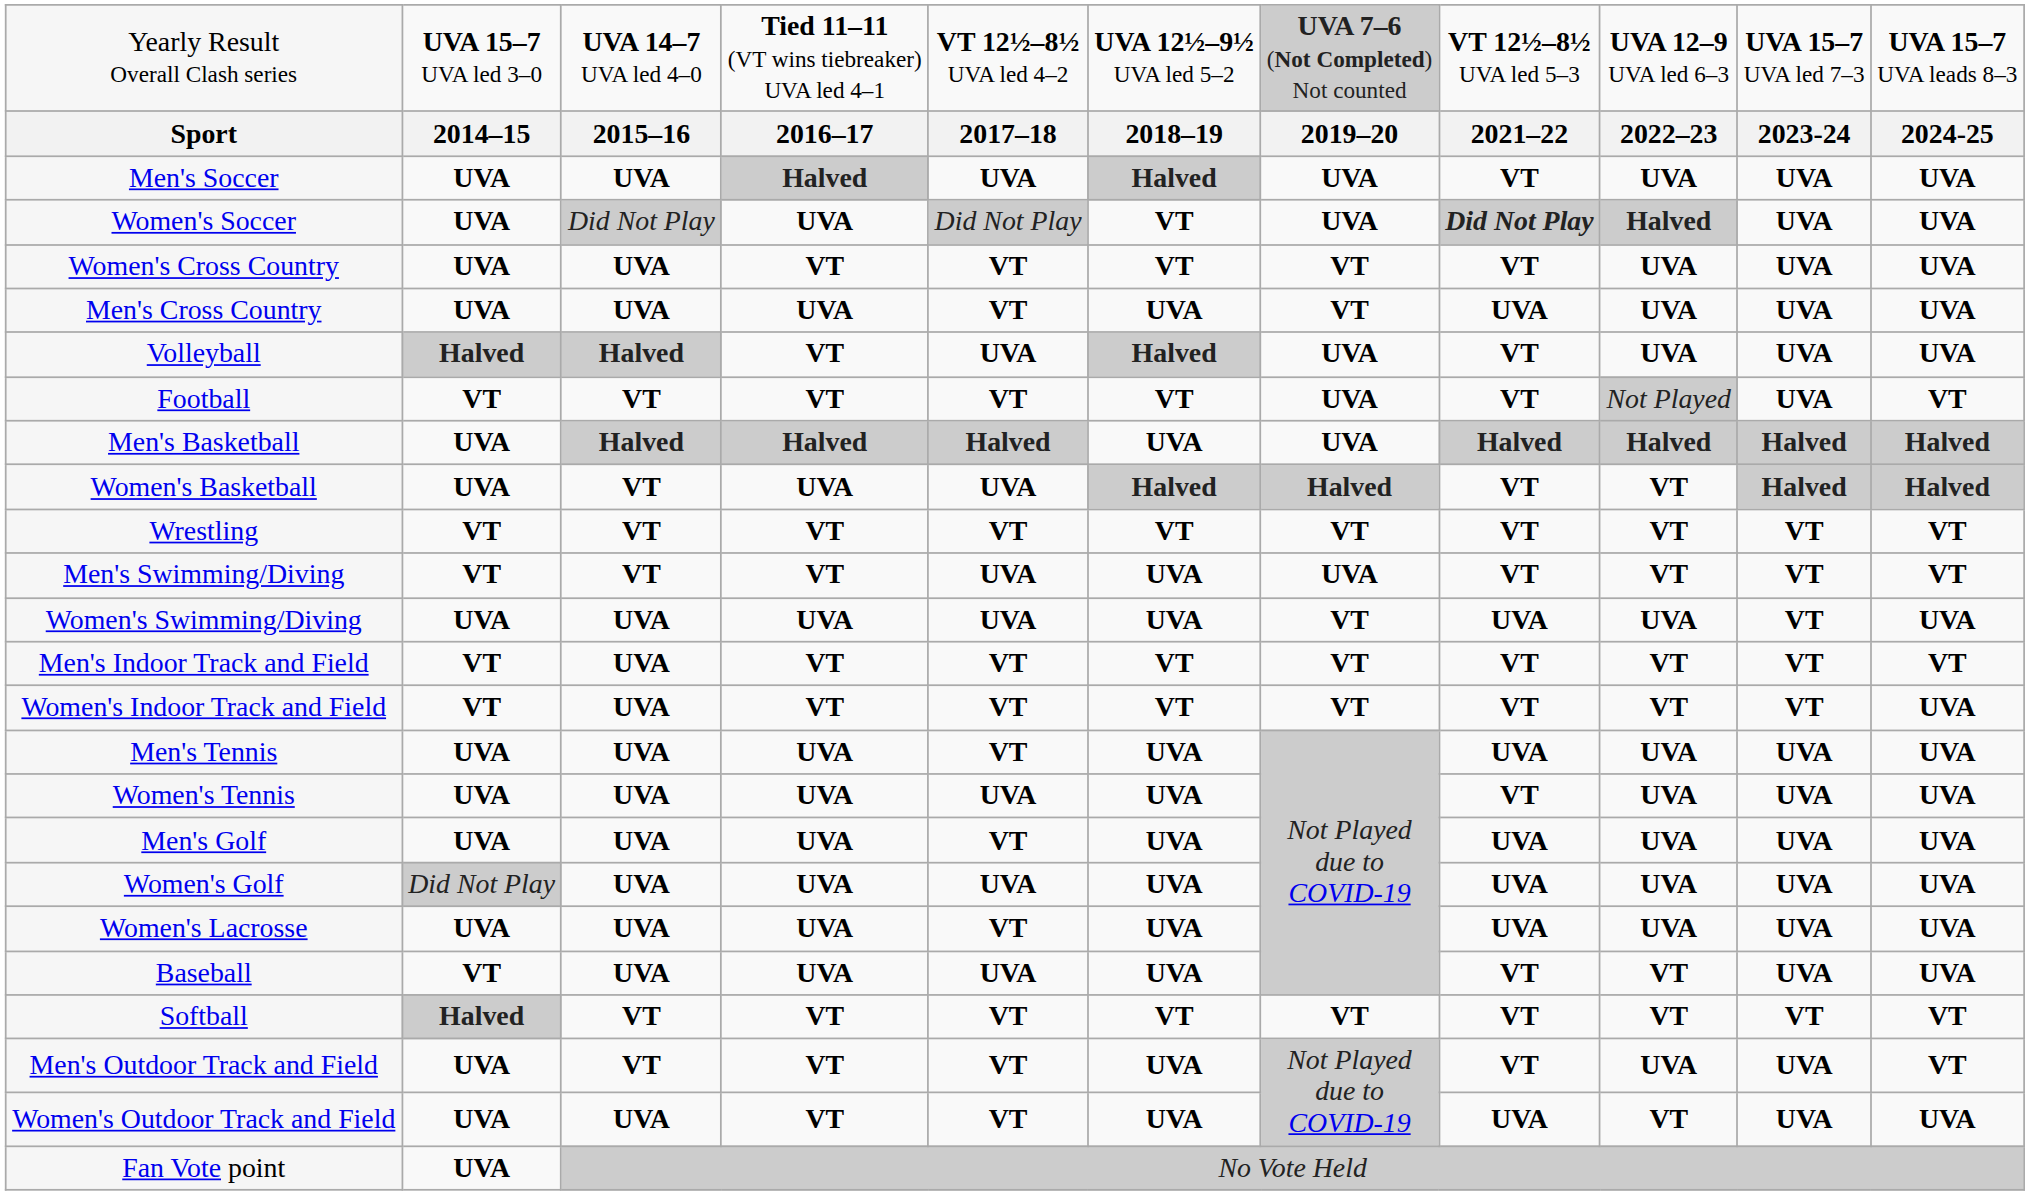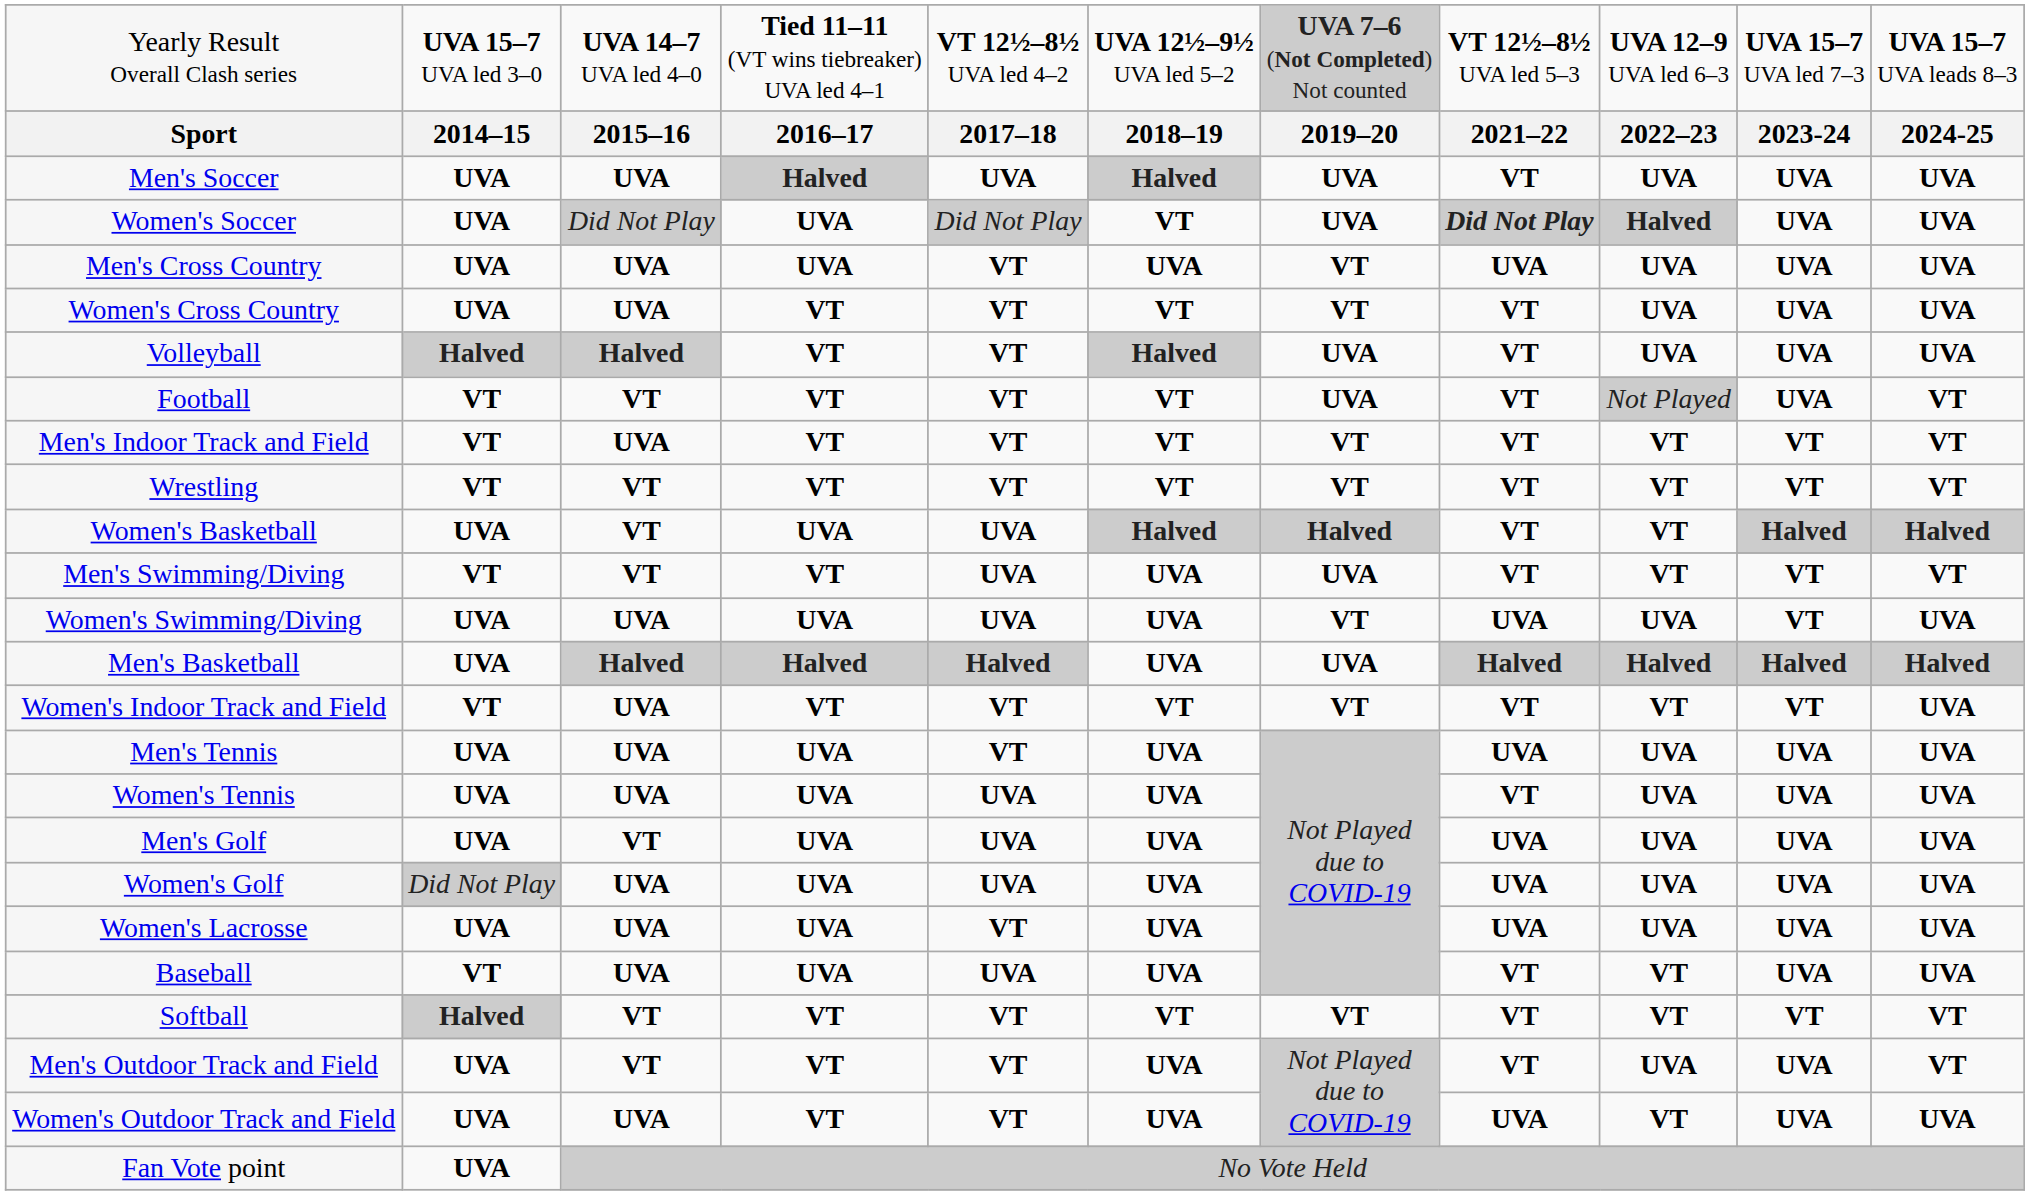rows swapped: Men's Cross Country <-> Women's Cross Country
Volleyball | column 5: UVA -> VT
rows swapped: Men's Basketball <-> Men's Indoor Track and Field
rows swapped: Women's Basketball <-> Wrestling
Men's Golf | column 3: UVA -> VT
Men's Golf | column 5: VT -> UVA
